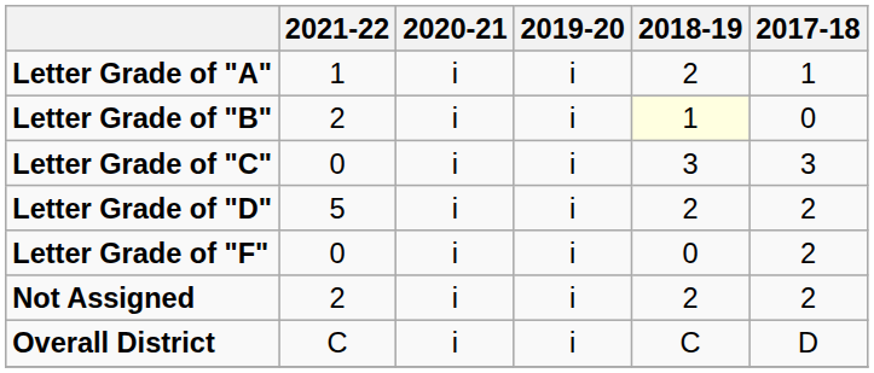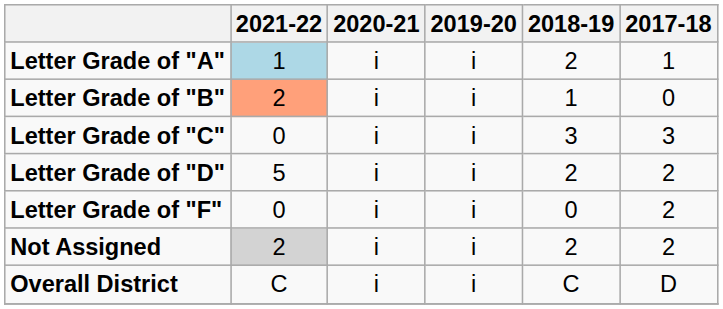Letter Grade of "A" | 2021-22: no background -> lightblue background
Letter Grade of "B" | 2021-22: no background -> lightsalmon background
Letter Grade of "B" | 2018-19: lightyellow background -> no background
Not Assigned | 2021-22: no background -> lightgrey background
